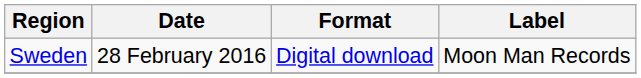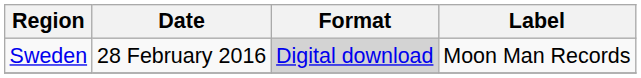Sweden | Format: no background -> lightgrey background
